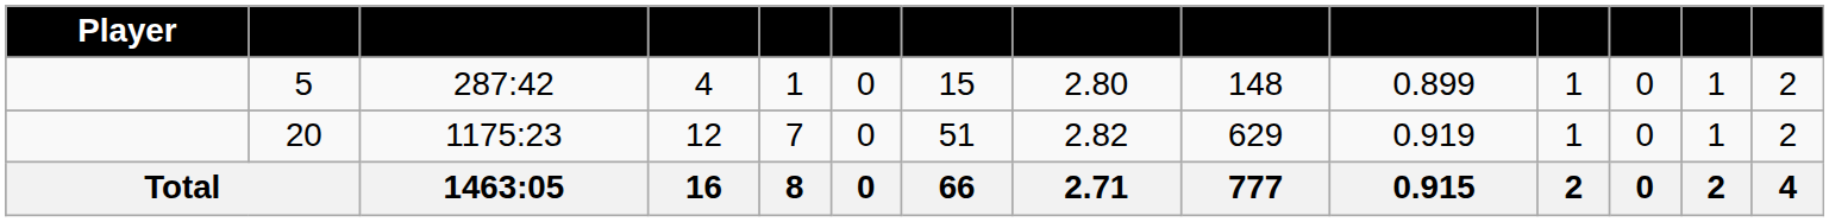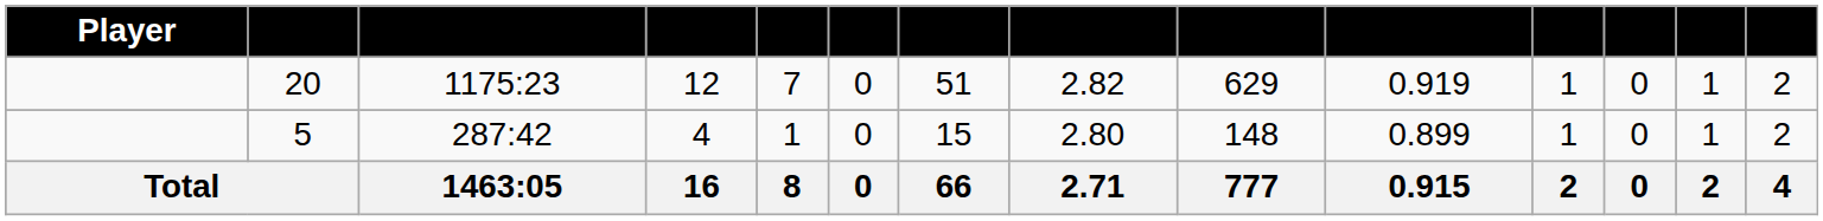rows swapped: 20 <-> 5
